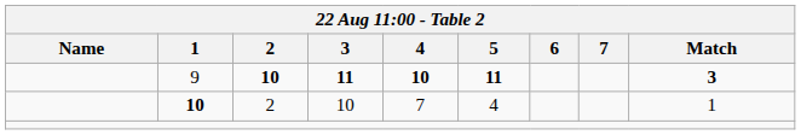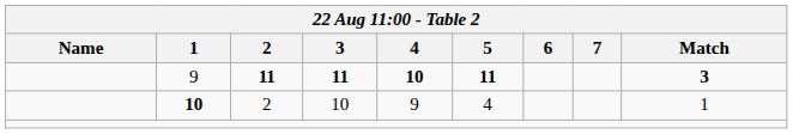row 3 | 2: 10 -> 11
row 4 | 4: 7 -> 9
